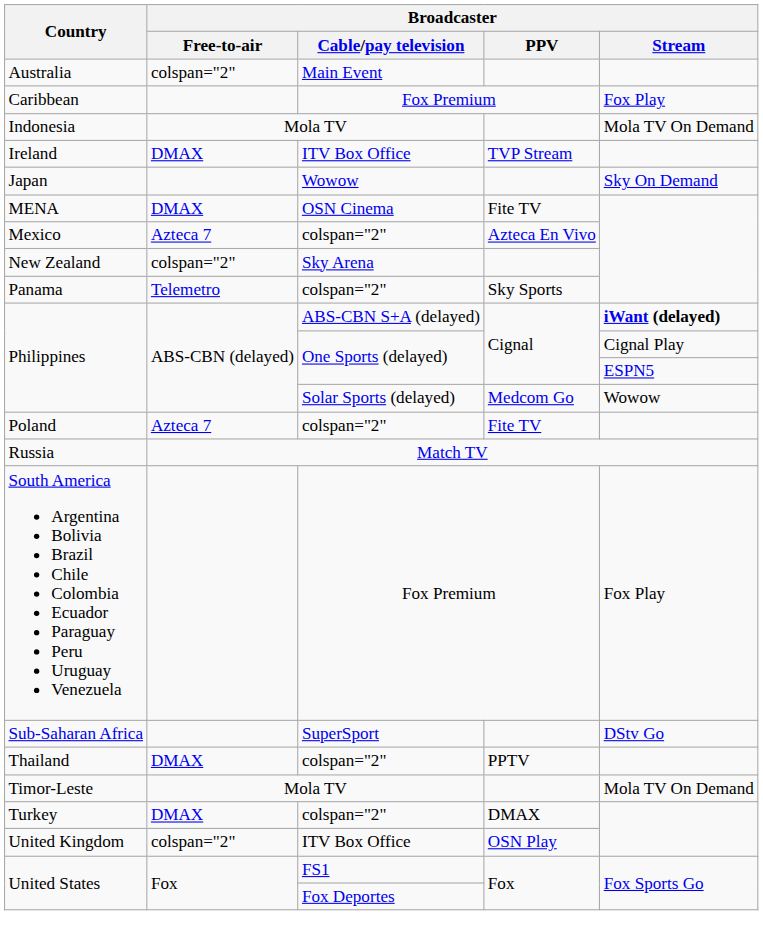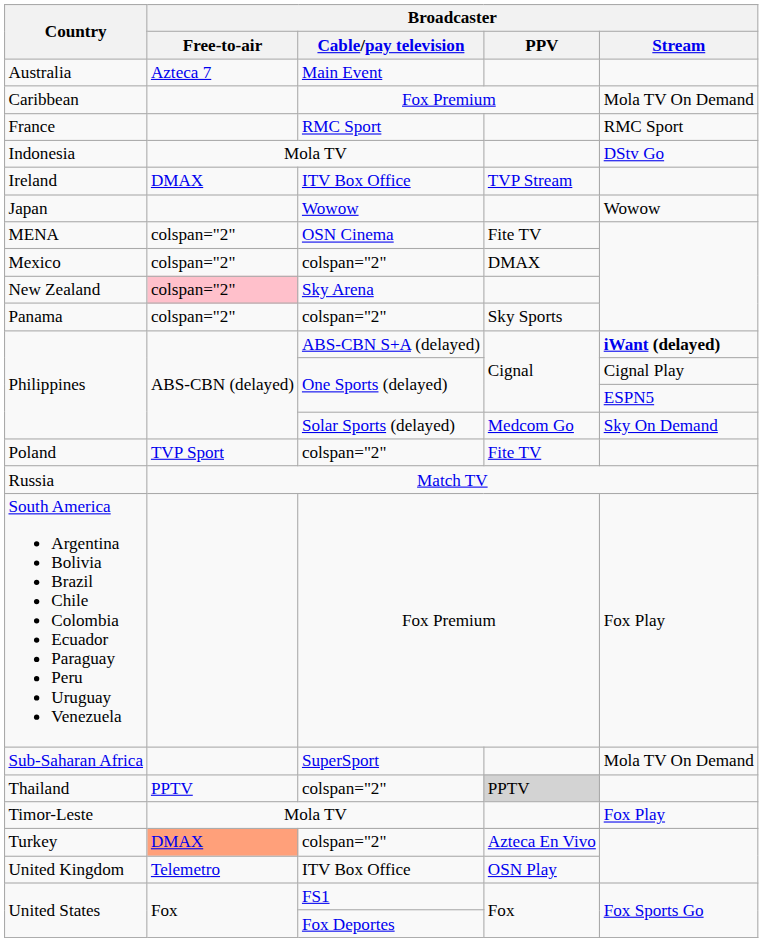Australia | Broadcaster / Free-to-air: colspan="2" -> Azteca 7
Caribbean | Broadcaster / Stream: Fox Play -> Mola TV On Demand
+ row: France | RMC Sport | RMC Sport
Indonesia | Broadcaster / Stream: Mola TV On Demand -> DStv Go
Japan | Broadcaster / Stream: Sky On Demand -> Wowow
MENA | Broadcaster / Free-to-air: DMAX -> colspan="2"
Mexico | Broadcaster / Free-to-air: Azteca 7 -> colspan="2"
Mexico | Broadcaster / PPV: Azteca En Vivo -> DMAX
New Zealand | Broadcaster / Free-to-air: no background -> pink background
Panama | Broadcaster / Free-to-air: Telemetro -> colspan="2"
Philippines / Solar Sports (delayed) | Broadcaster / Stream: Wowow -> Sky On Demand
Poland | Broadcaster / Free-to-air: Azteca 7 -> TVP Sport
Sub-Saharan Africa | Broadcaster / Stream: DStv Go -> Mola TV On Demand
Thailand | Broadcaster / Free-to-air: DMAX -> PPTV
Thailand | Broadcaster / PPV: no background -> lightgrey background
Timor-Leste | Broadcaster / Stream: Mola TV On Demand -> Fox Play
Turkey | Broadcaster / Free-to-air: no background -> lightsalmon background
Turkey | Broadcaster / PPV: DMAX -> Azteca En Vivo
United Kingdom | Broadcaster / Free-to-air: colspan="2" -> Telemetro
